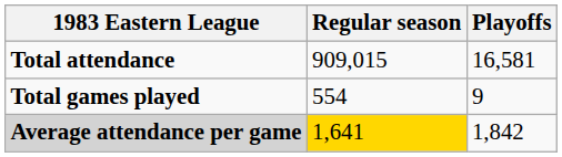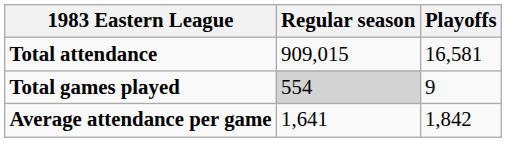row 3 | Regular season: no background -> lightgrey background
row 4 | 1983 Eastern League: lightgrey background -> no background
row 4 | Regular season: gold background -> no background
